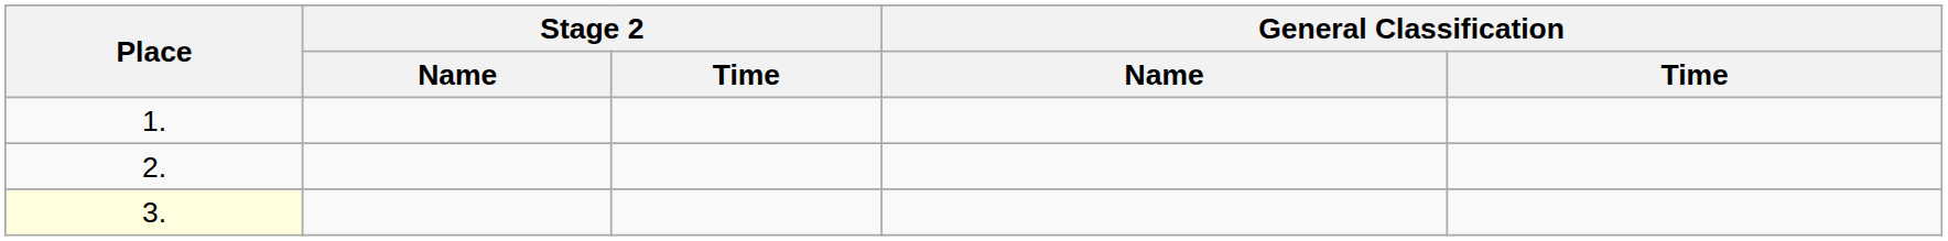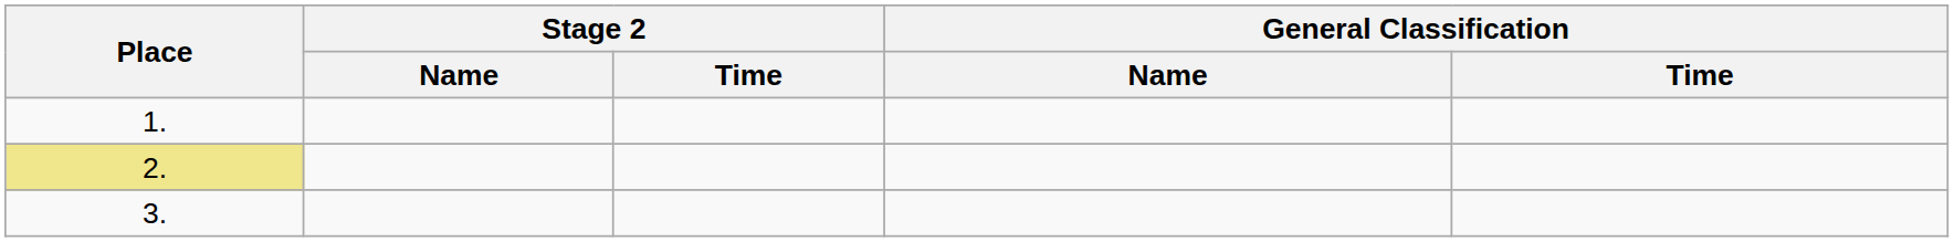2. | Place: no background -> khaki background
3. | Place: lightyellow background -> no background
